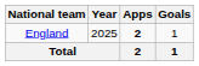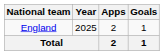England | Apps: bold -> normal
